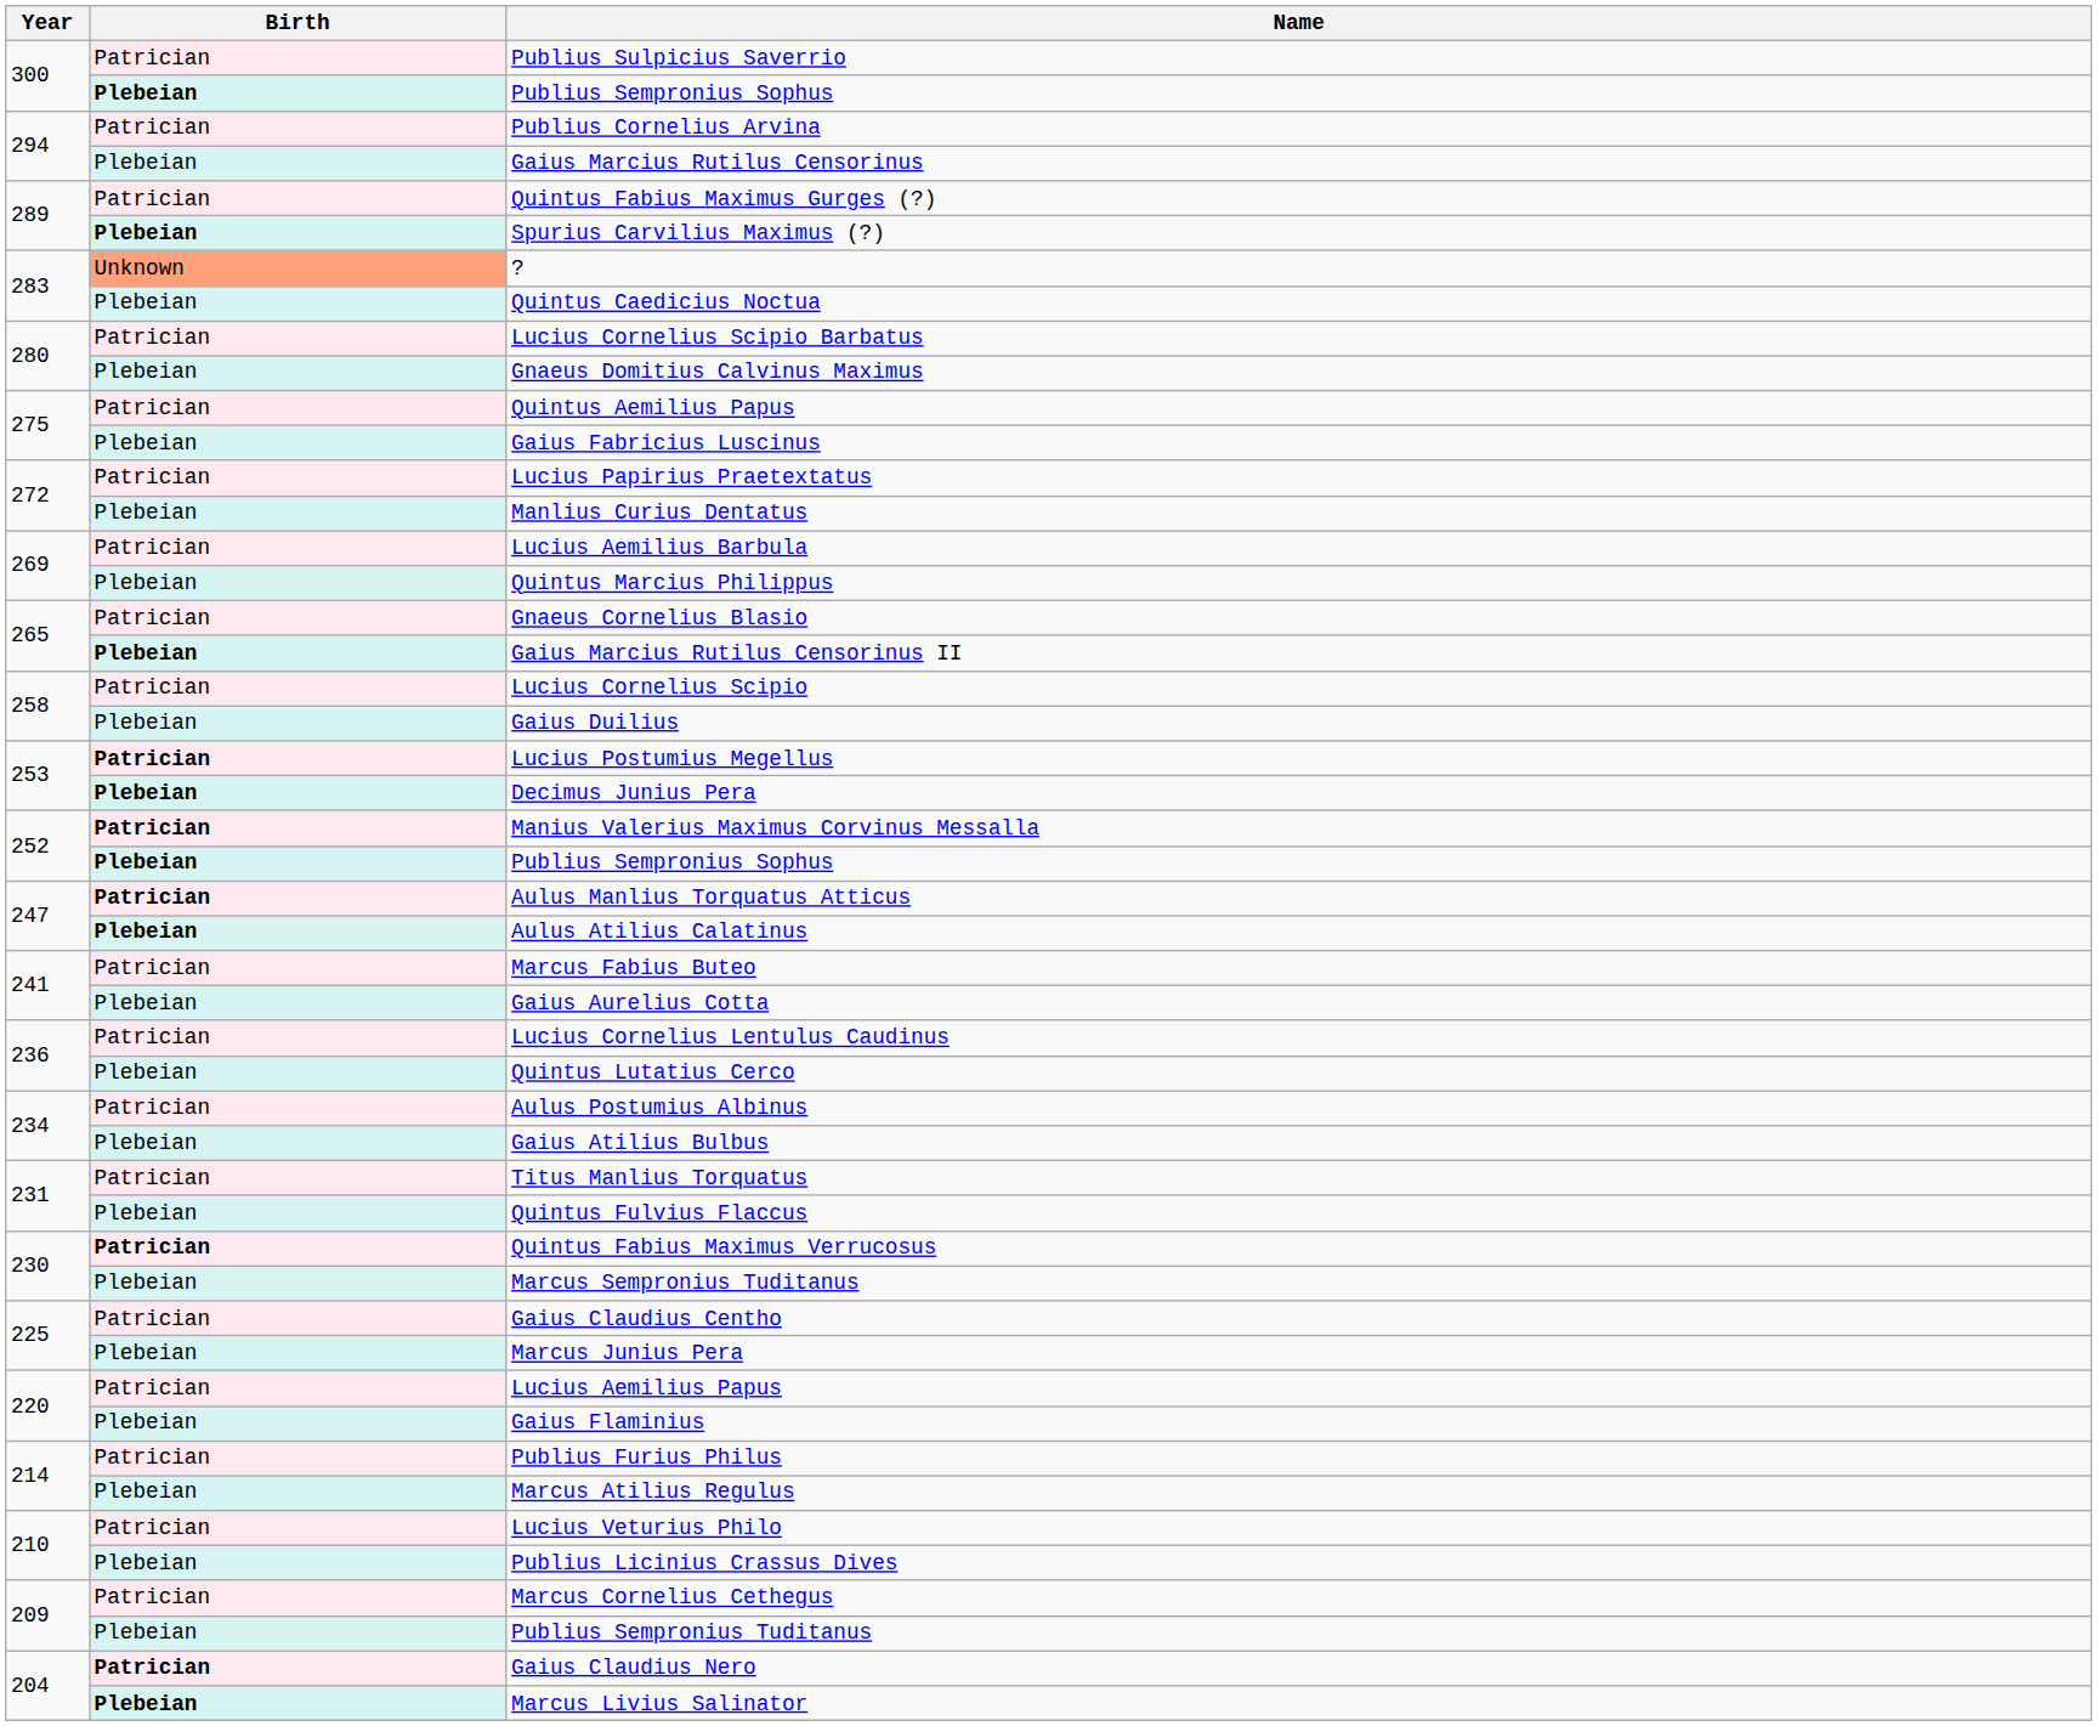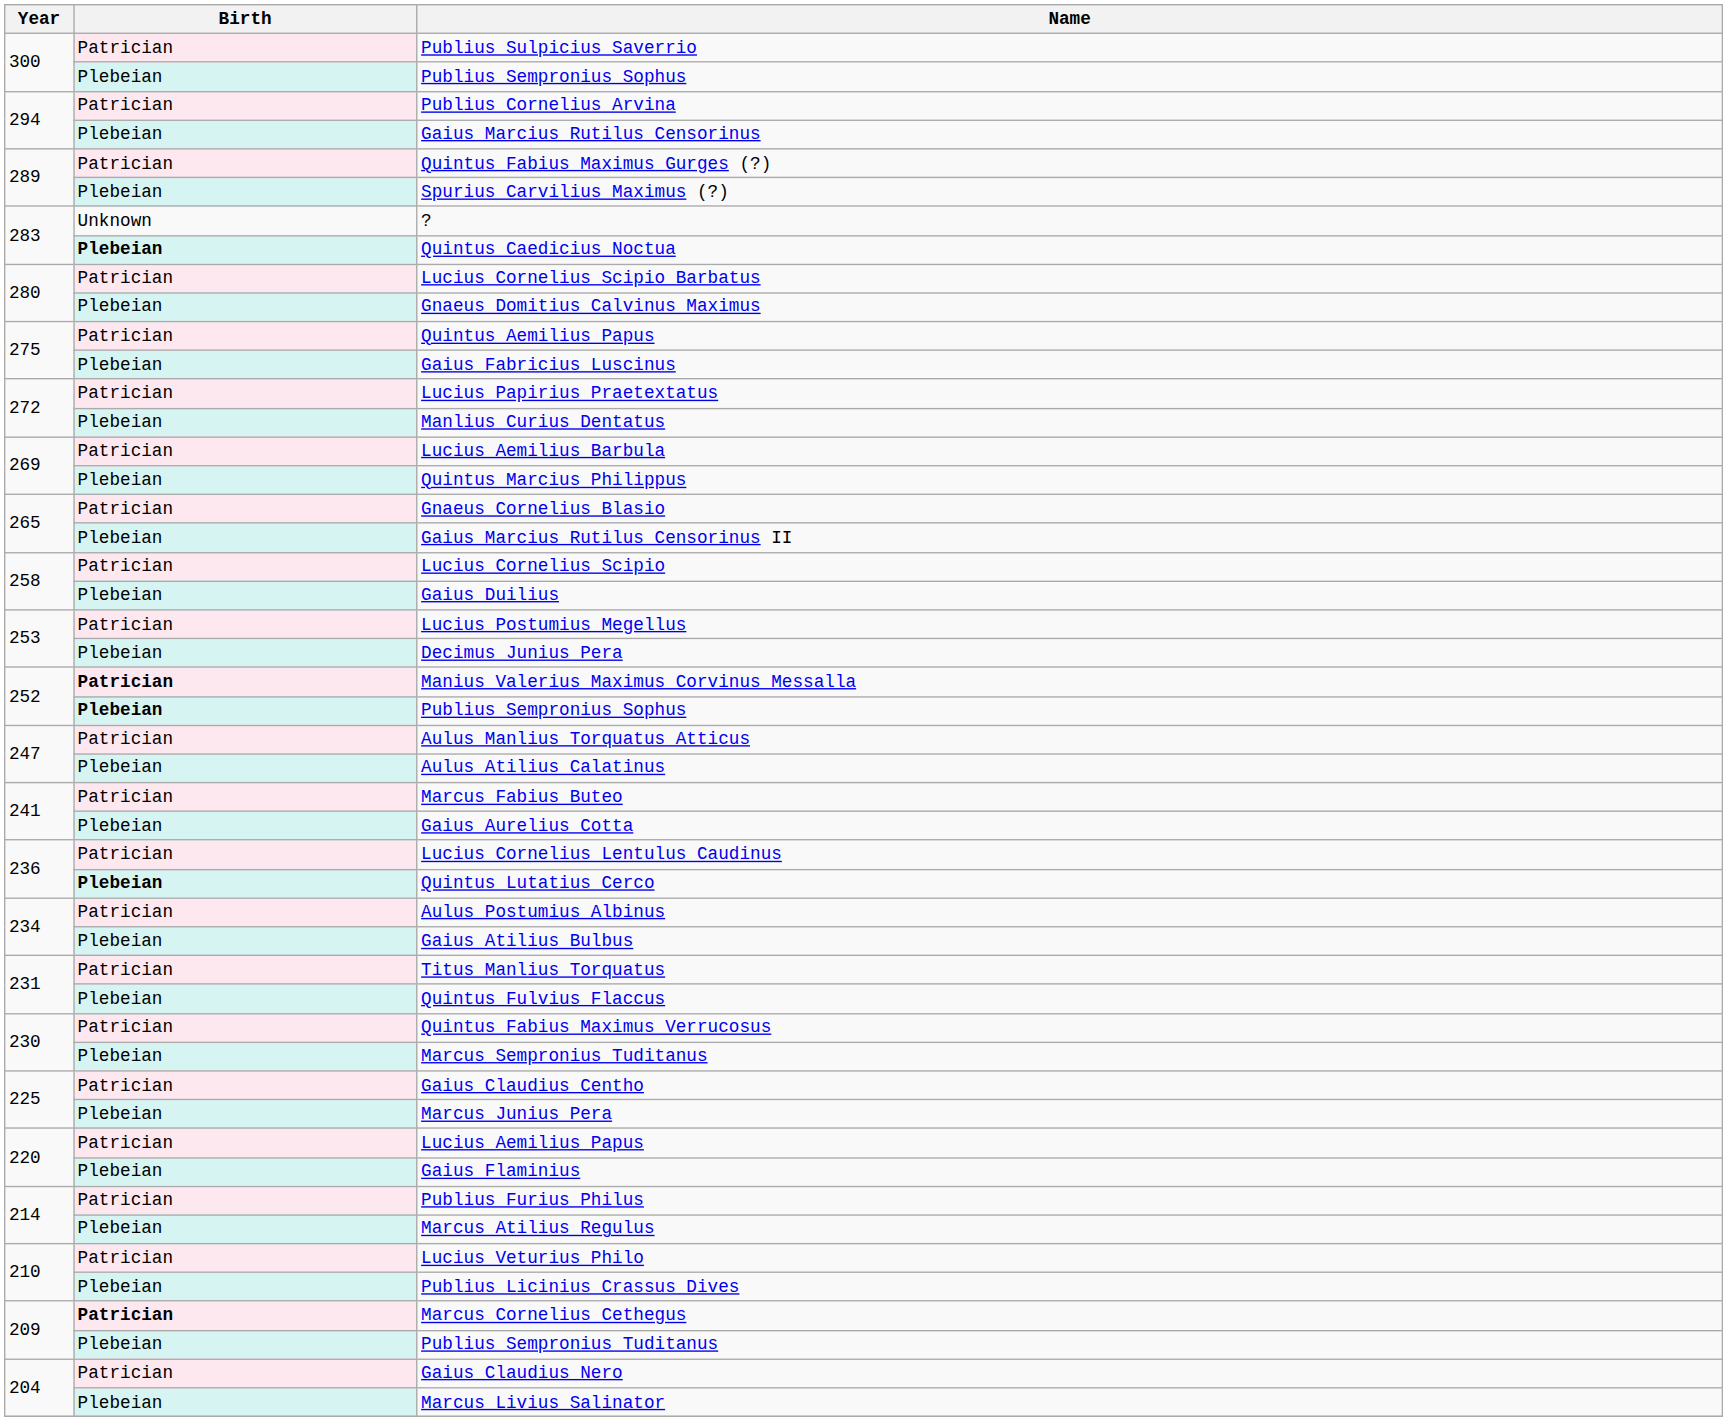300 / Publius Sempronius Sophus | Birth: bold -> normal
Spurius Carvilius Maximus (?) | Birth: bold -> normal
? | Birth: lightsalmon background -> no background
Quintus Caedicius Noctua | Birth: normal -> bold
Gaius Marcius Rutilus Censorinus II | Birth: bold -> normal
Lucius Postumius Megellus | Birth: bold -> normal
Decimus Junius Pera | Birth: bold -> normal
Aulus Manlius Torquatus Atticus | Birth: bold -> normal
Aulus Atilius Calatinus | Birth: bold -> normal
Quintus Lutatius Cerco | Birth: normal -> bold
Quintus Fabius Maximus Verrucosus | Birth: bold -> normal
Marcus Cornelius Cethegus | Birth: normal -> bold
Gaius Claudius Nero | Birth: bold -> normal
Marcus Livius Salinator | Birth: bold -> normal
